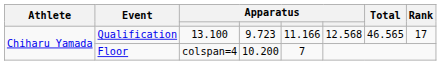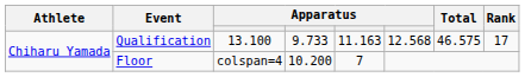Qualification | column 4: 9.723 -> 9.733
Qualification | column 5: 11.166 -> 11.163
Qualification | Total: 46.565 -> 46.575
